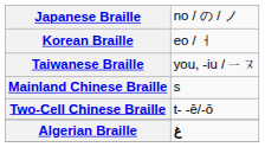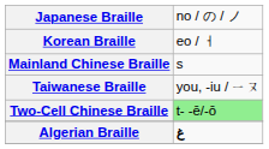rows swapped: Mainland Chinese Braille <-> Taiwanese Braille
Two-Cell Chinese Braille | column 2: no background -> lightgreen background
